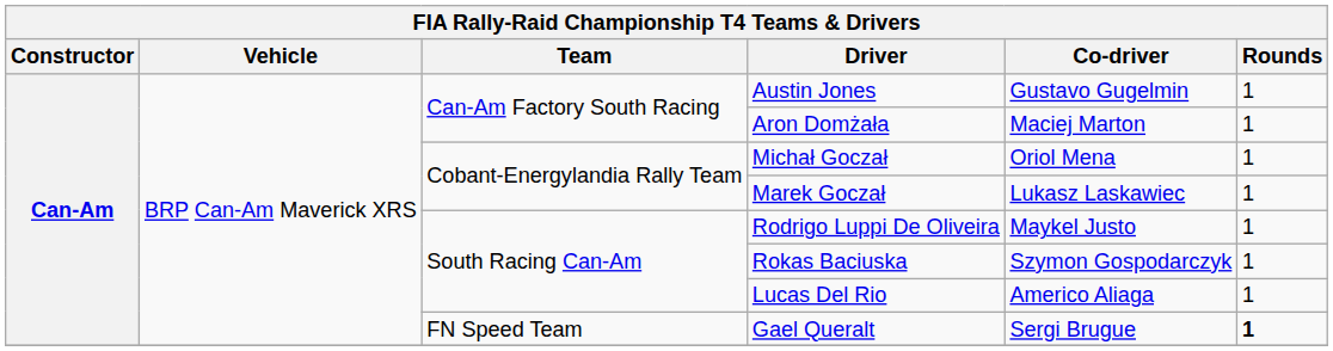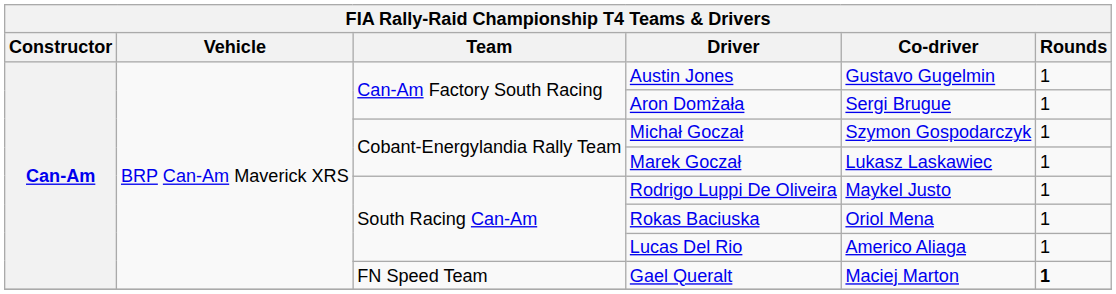Aron Domżała | Co-driver: Maciej Marton -> Sergi Brugue
Michał Goczał | Co-driver: Oriol Mena -> Szymon Gospodarczyk
Rokas Baciuska | Co-driver: Szymon Gospodarczyk -> Oriol Mena
Gael Queralt | Co-driver: Sergi Brugue -> Maciej Marton
